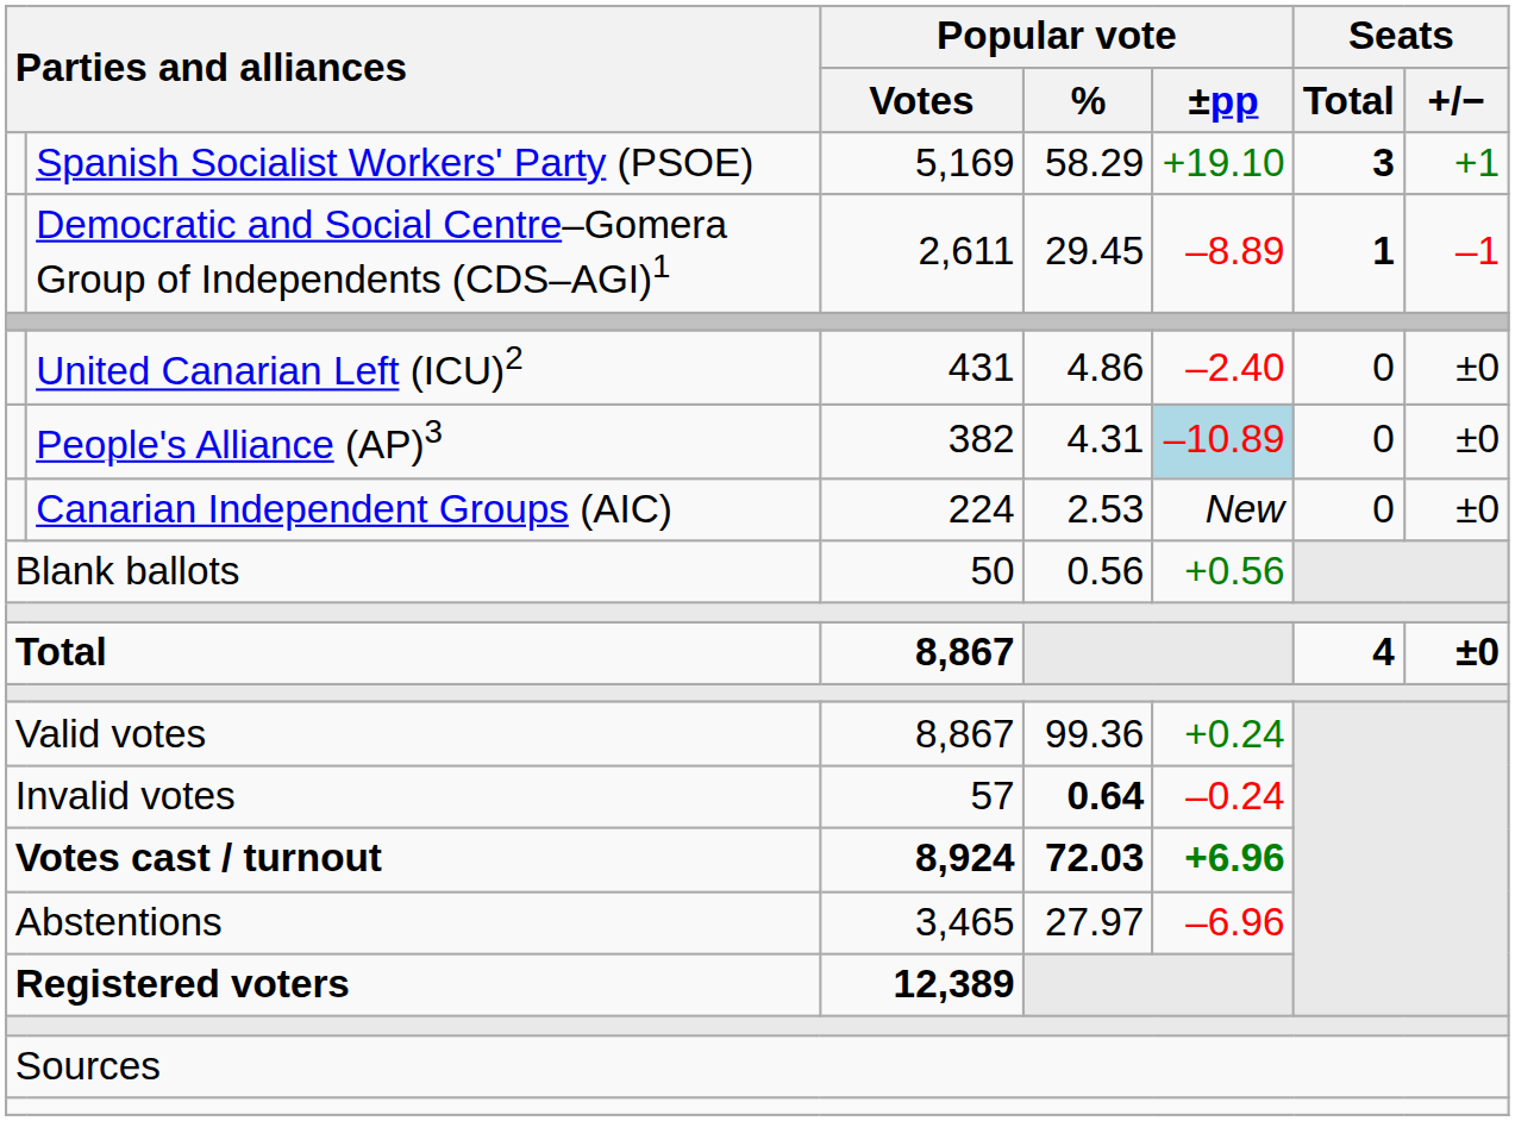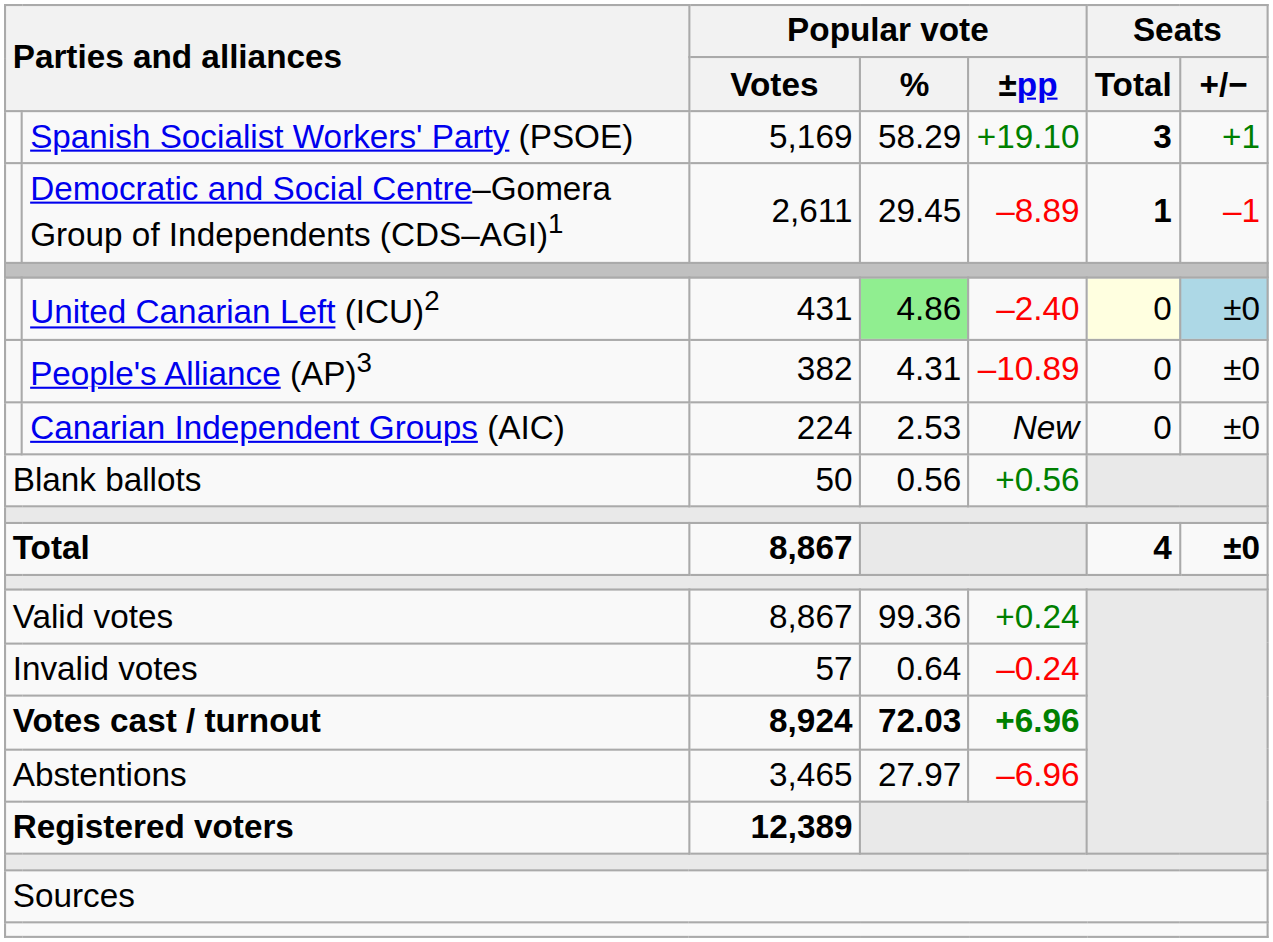United Canarian Left (ICU)2 | Popular vote / %: no background -> lightgreen background
United Canarian Left (ICU)2 | Seats / Total: no background -> lightyellow background
United Canarian Left (ICU)2 | Seats / +/−: no background -> lightblue background
People's Alliance (AP)3 | Popular vote / ±pp: lightblue background -> no background
Invalid votes | Popular vote / %: bold -> normal
